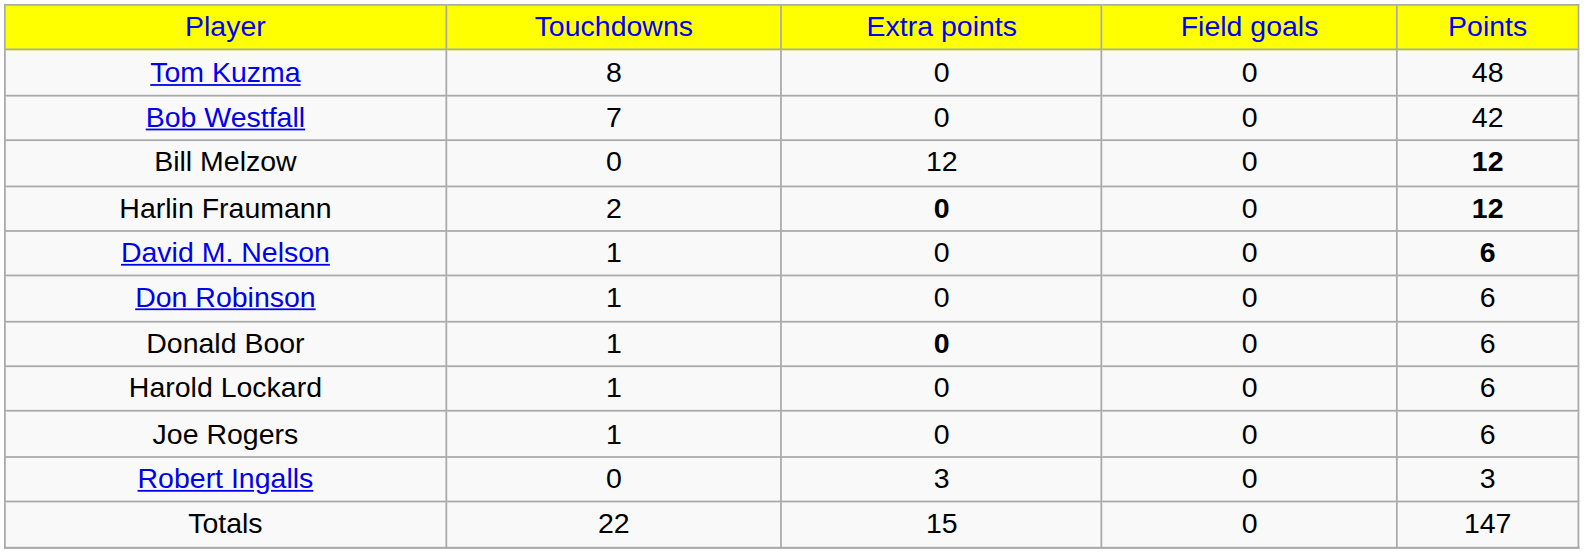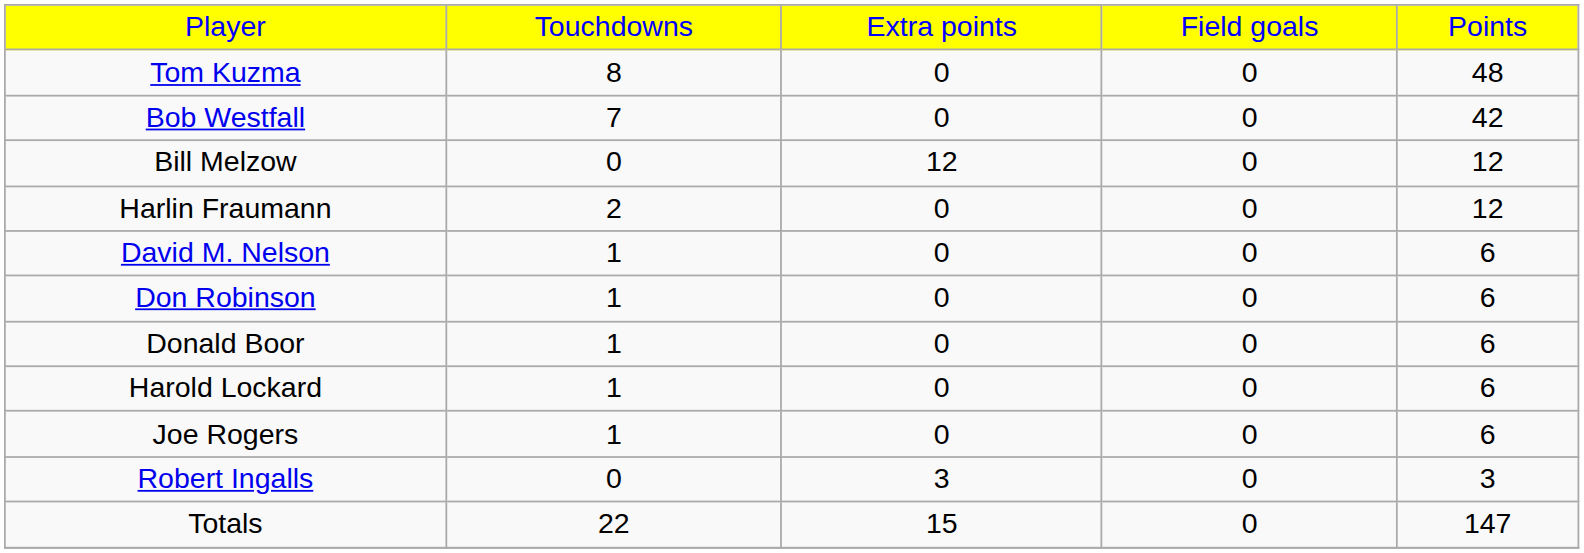Bill Melzow | column 5: bold -> normal
Harlin Fraumann | column 3: bold -> normal
Harlin Fraumann | column 5: bold -> normal
David M. Nelson | column 5: bold -> normal
Donald Boor | column 3: bold -> normal
